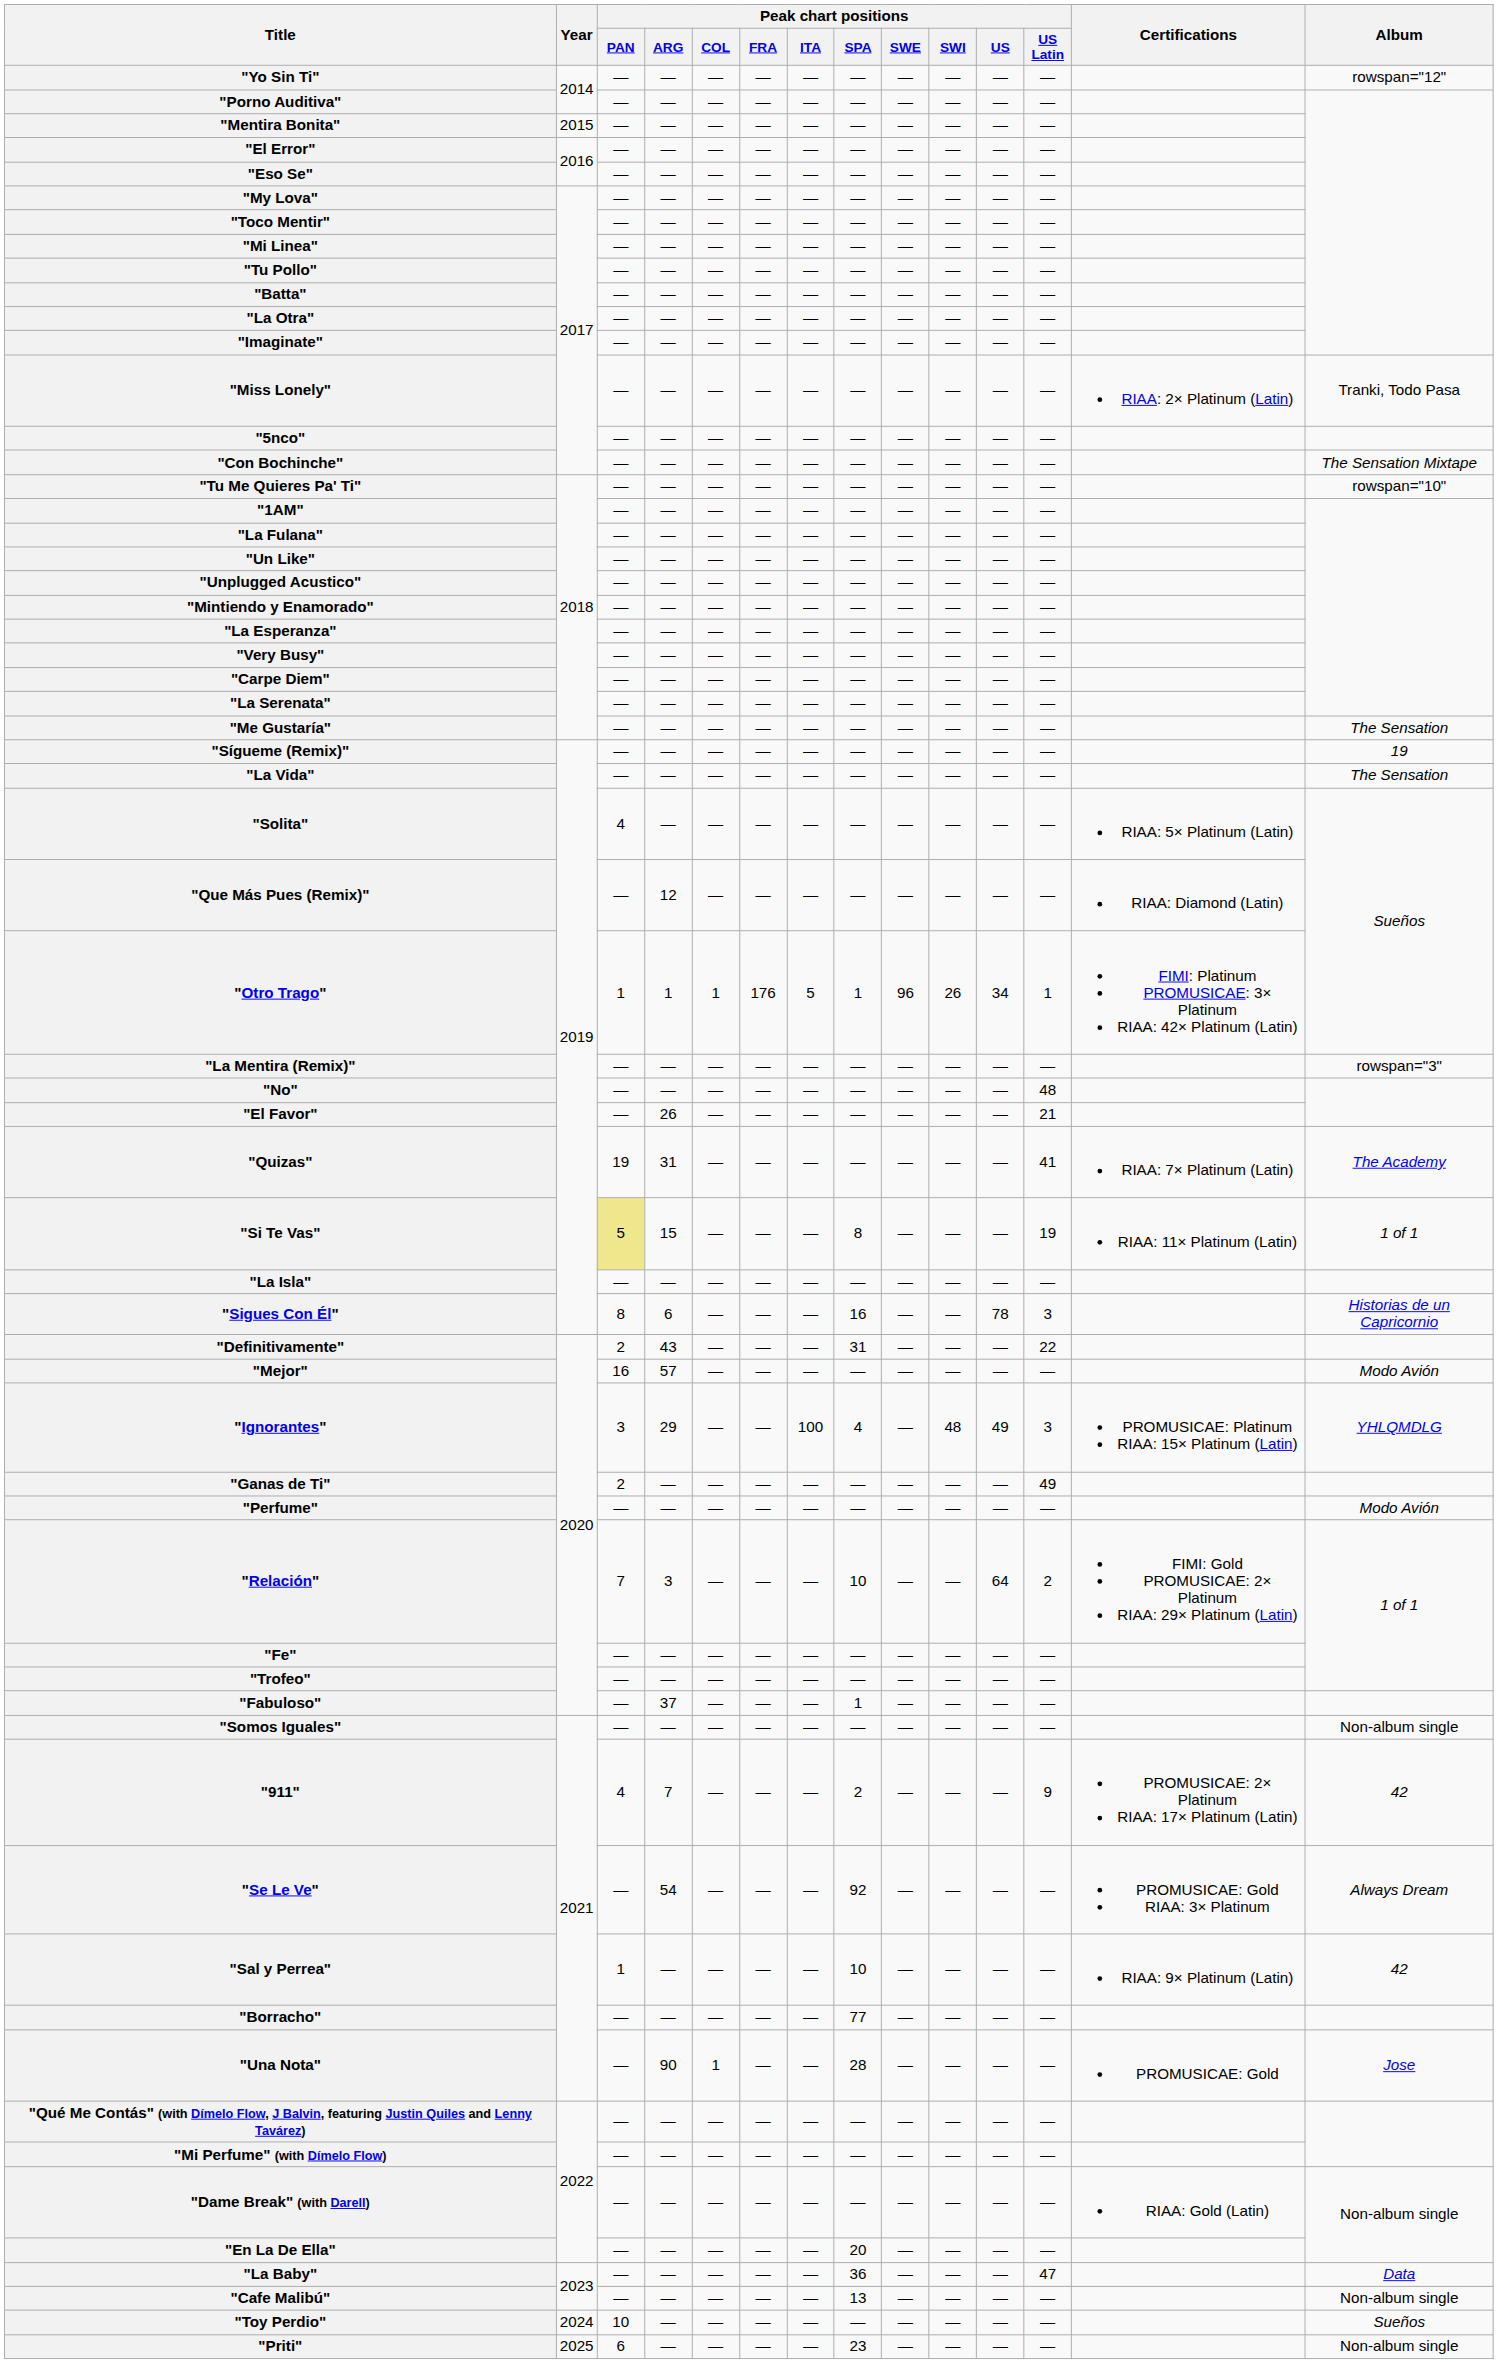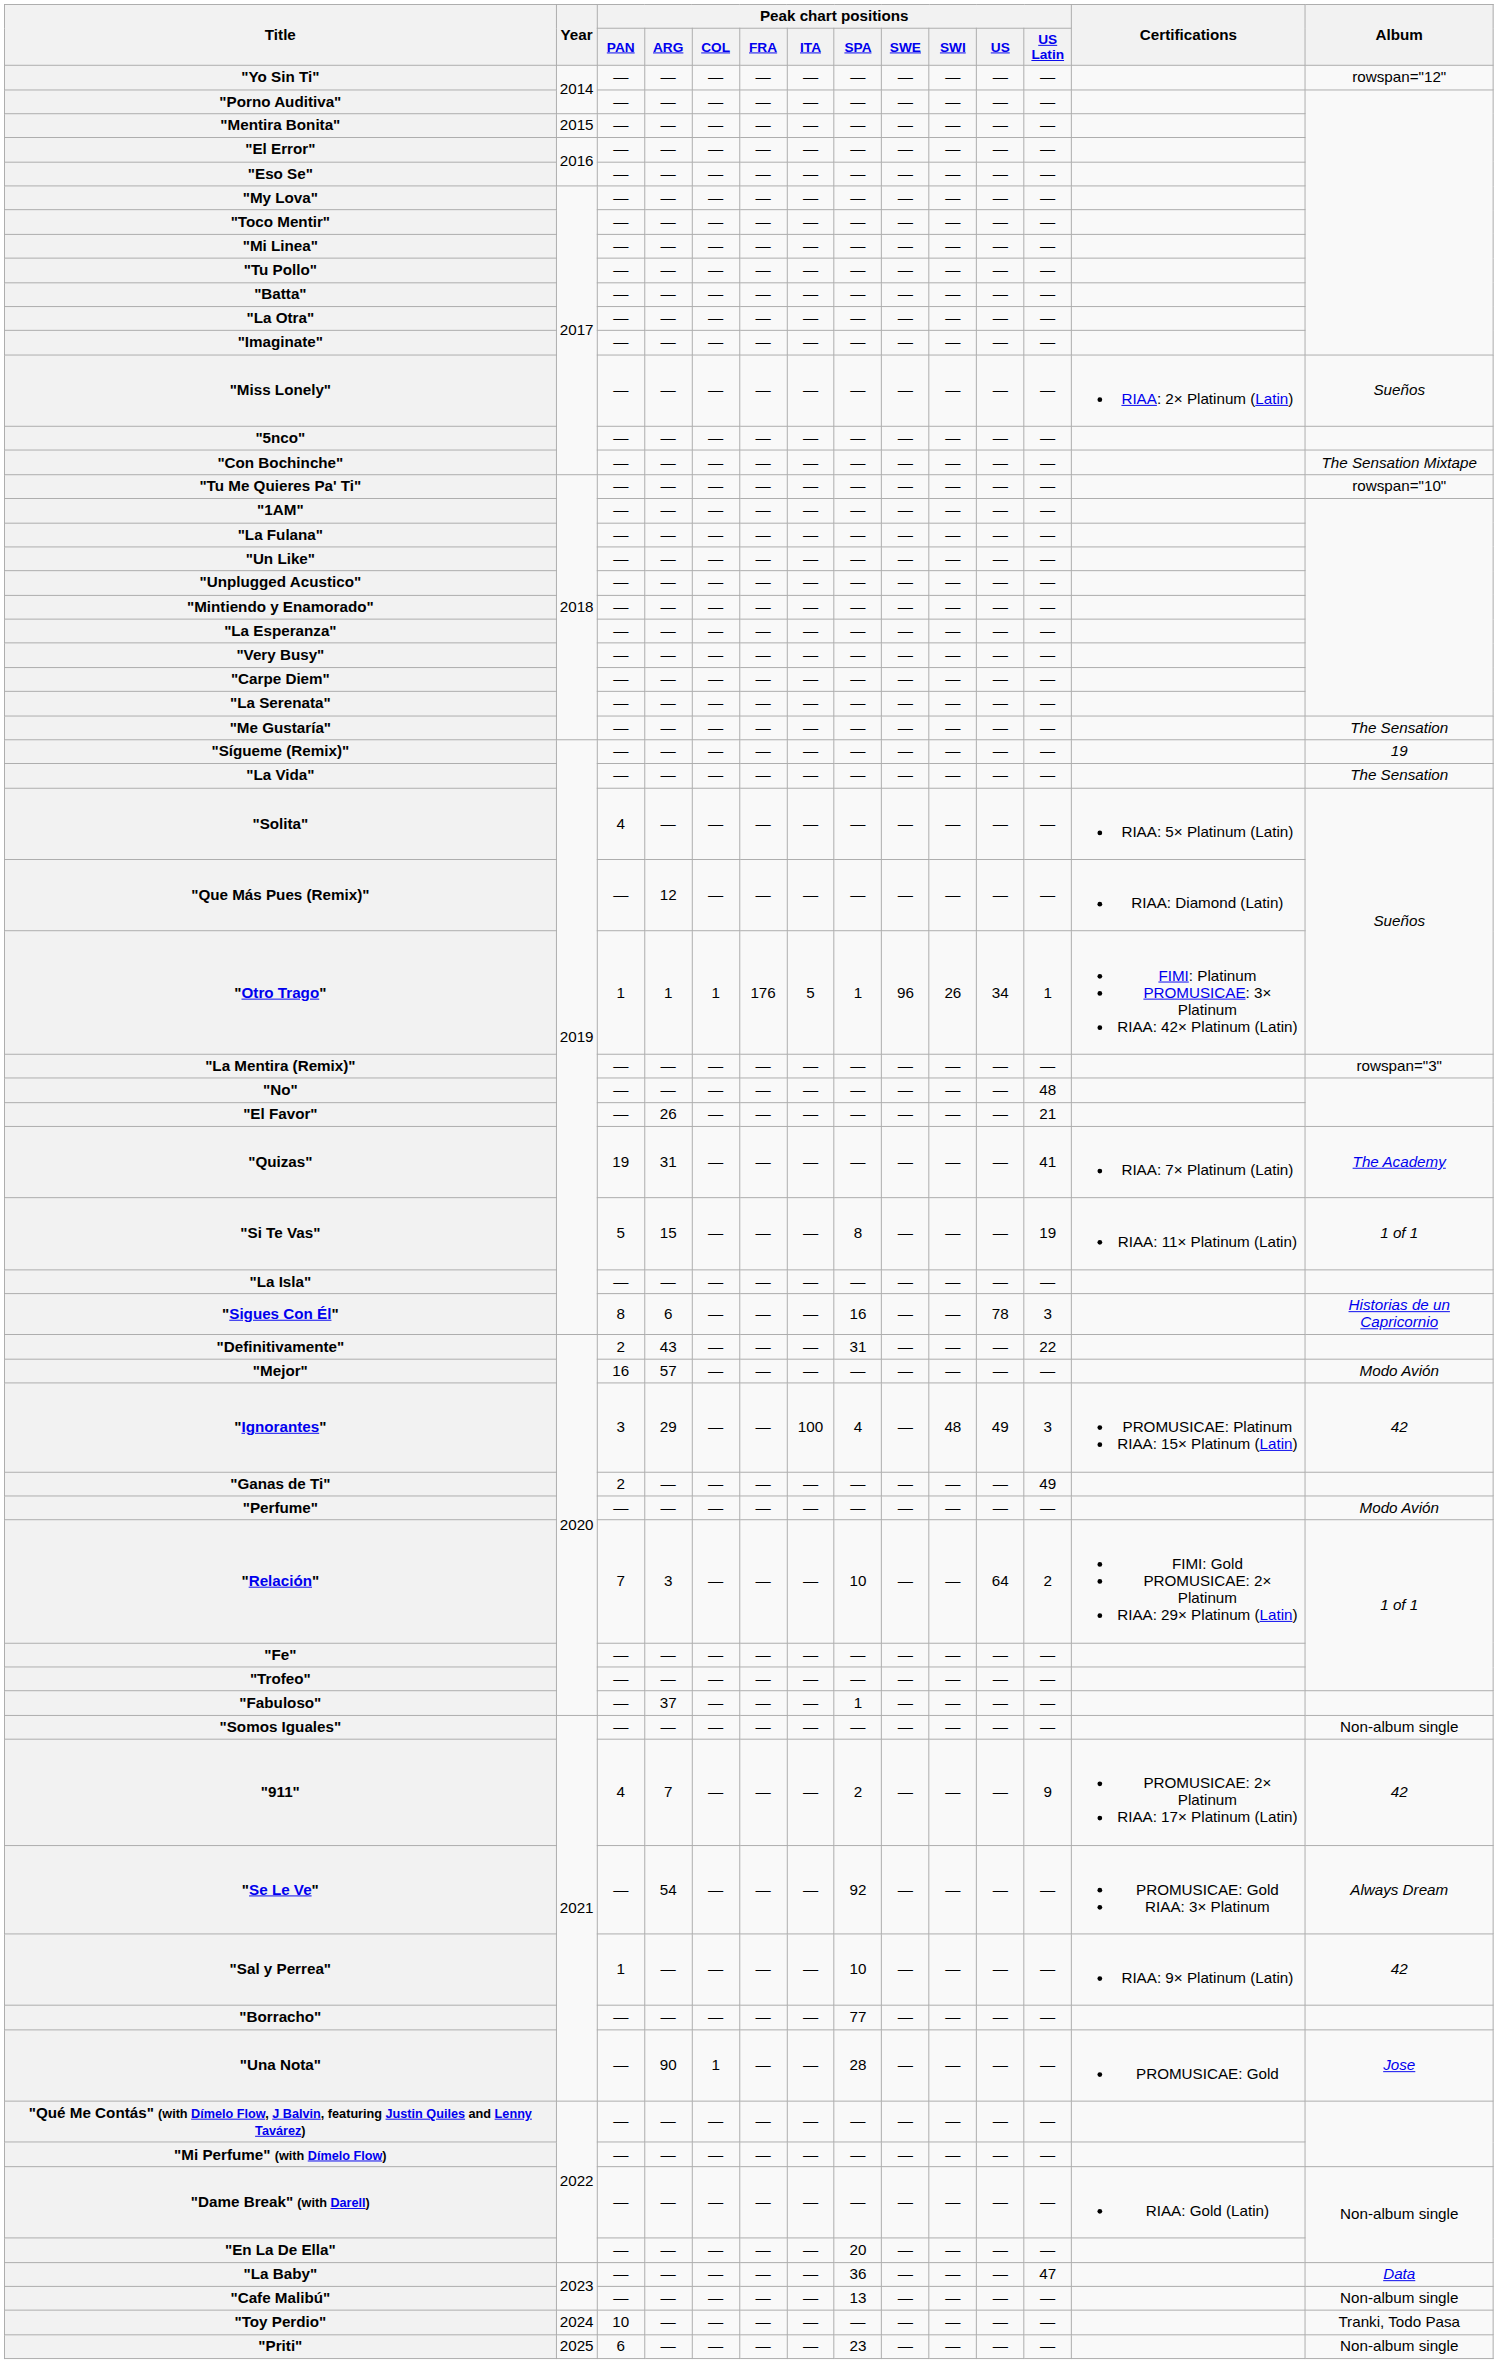"Miss Lonely" | Album: Tranki, Todo Pasa -> Sueños
"Si Te Vas" | Peak chart positions / PAN: khaki background -> no background
"Ignorantes" | Album: YHLQMDLG -> 42
"Toy Perdio" | Album: Sueños -> Tranki, Todo Pasa
